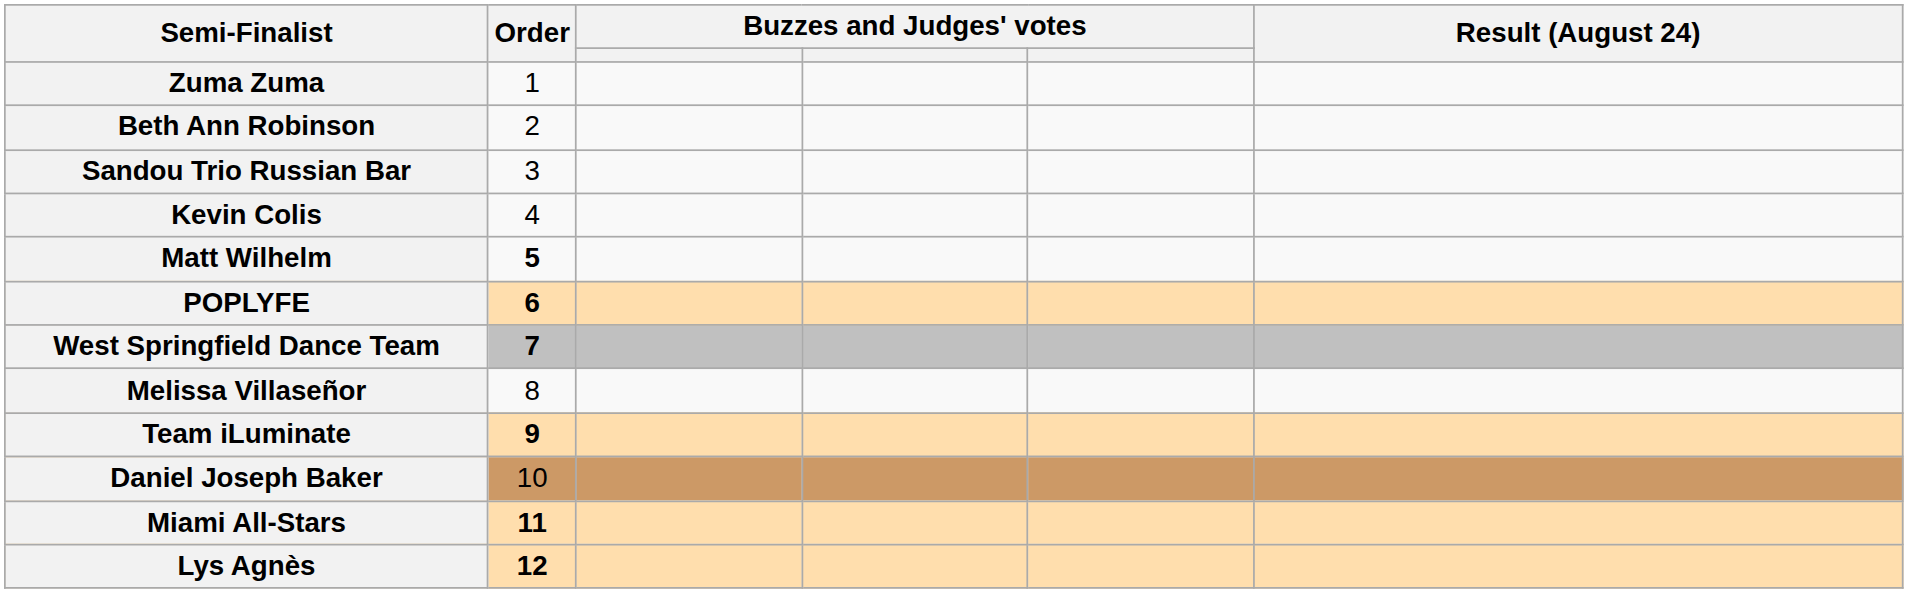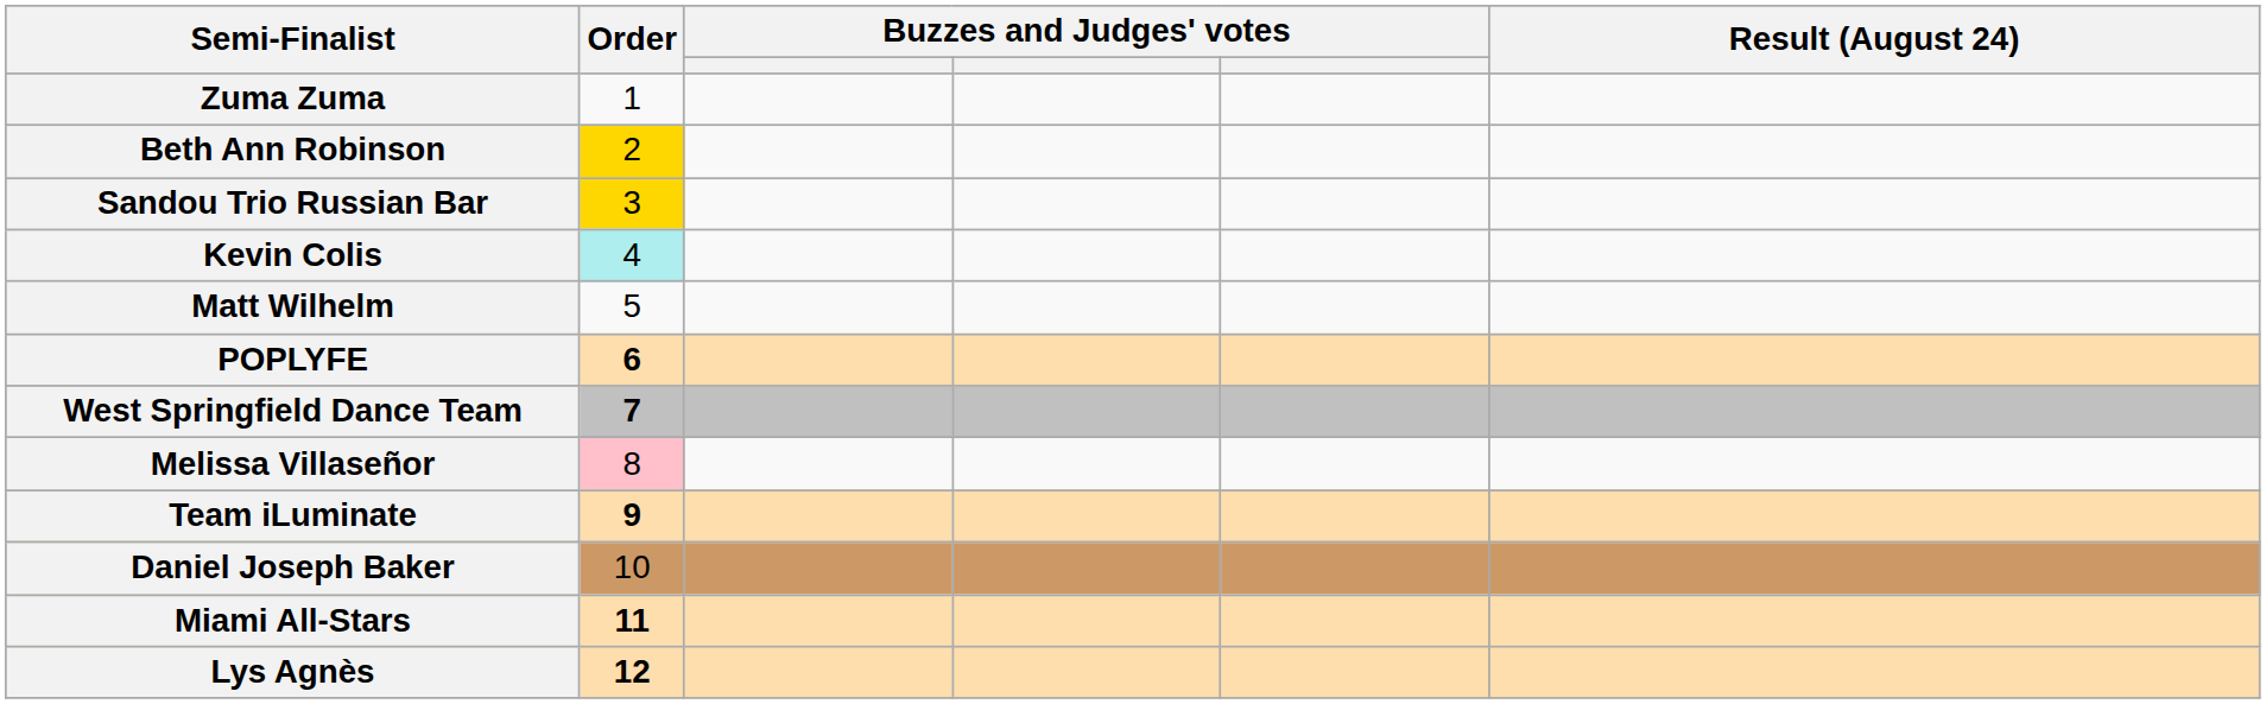Beth Ann Robinson | Order: no background -> gold background
Sandou Trio Russian Bar | Order: no background -> gold background
Kevin Colis | Order: no background -> paleturquoise background
Matt Wilhelm | Order: bold -> normal
Melissa Villaseñor | Order: no background -> pink background
